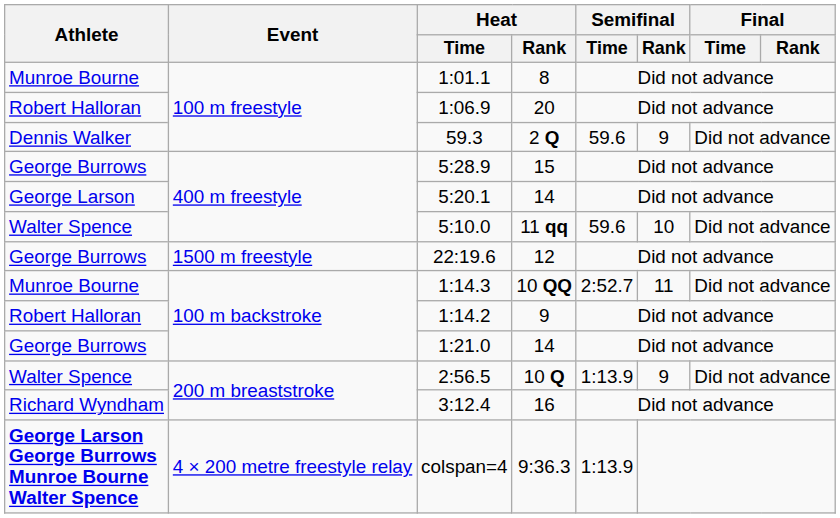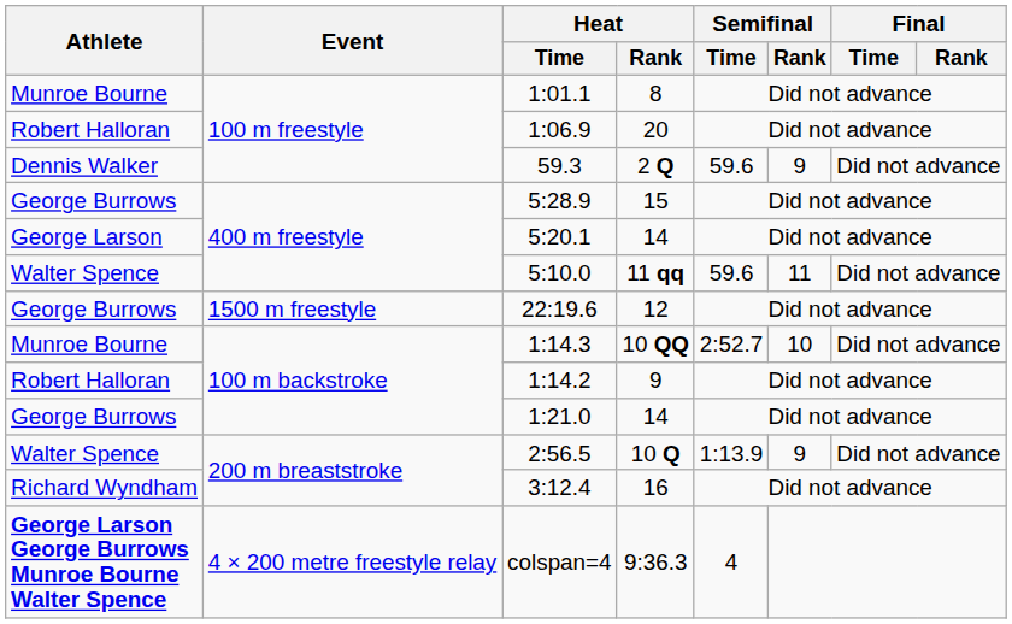5:10.0 | Semifinal / Rank: 10 -> 11
1:14.3 | Semifinal / Rank: 11 -> 10
colspan=4 | Semifinal / Time: 1:13.9 -> 4
